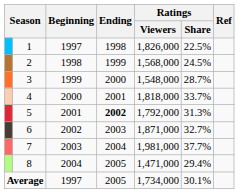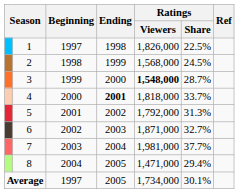3 | Ratings / Viewers: normal -> bold
4 | Ending: normal -> bold
5 | Ending: bold -> normal
